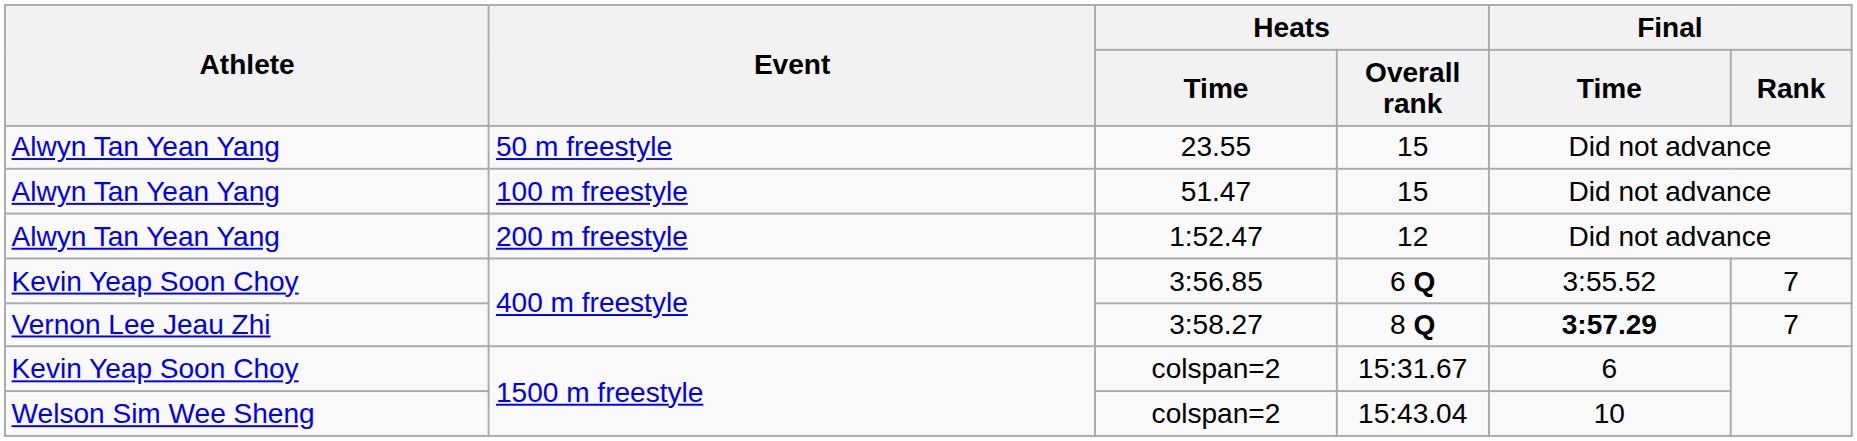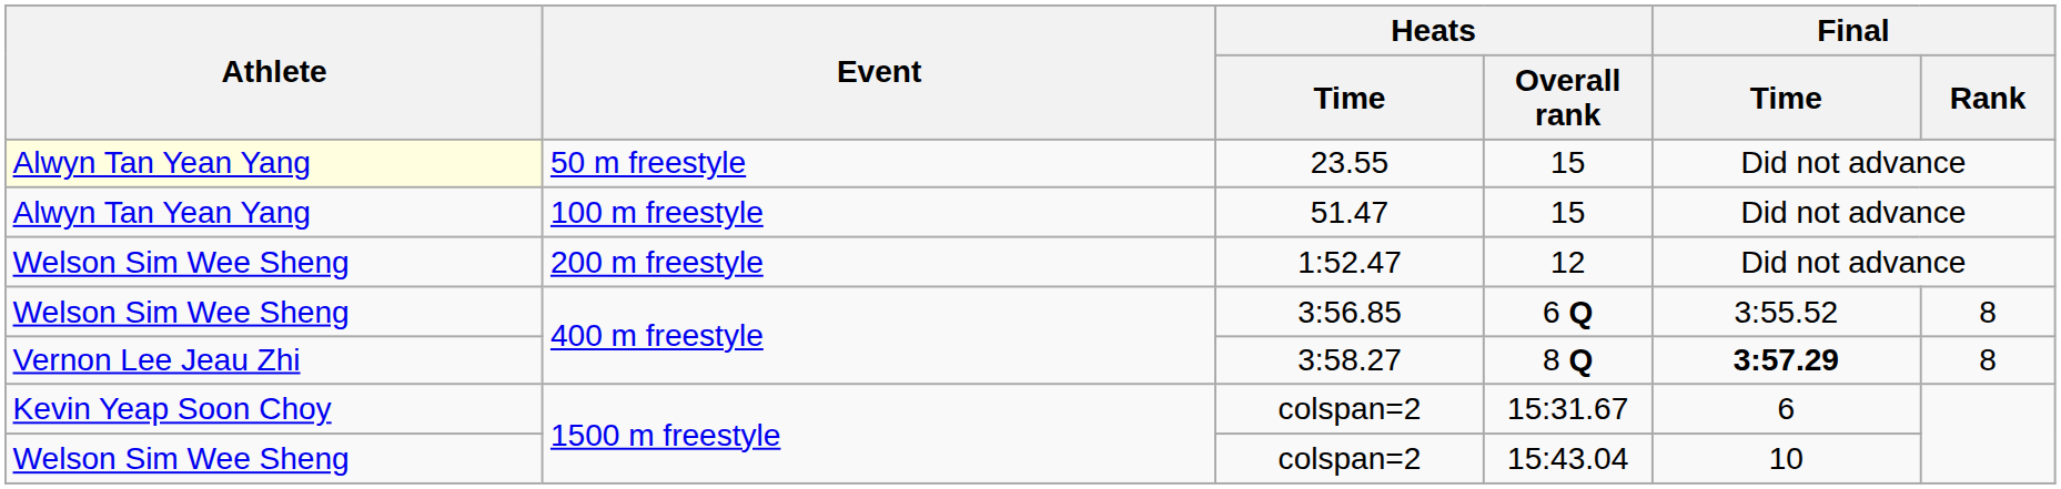23.55 | Athlete: no background -> lightyellow background
1:52.47 | Athlete: Alwyn Tan Yean Yang -> Welson Sim Wee Sheng
3:56.85 | Athlete: Kevin Yeap Soon Choy -> Welson Sim Wee Sheng
3:56.85 | Final / Rank: 7 -> 8
3:58.27 | Final / Rank: 7 -> 8
